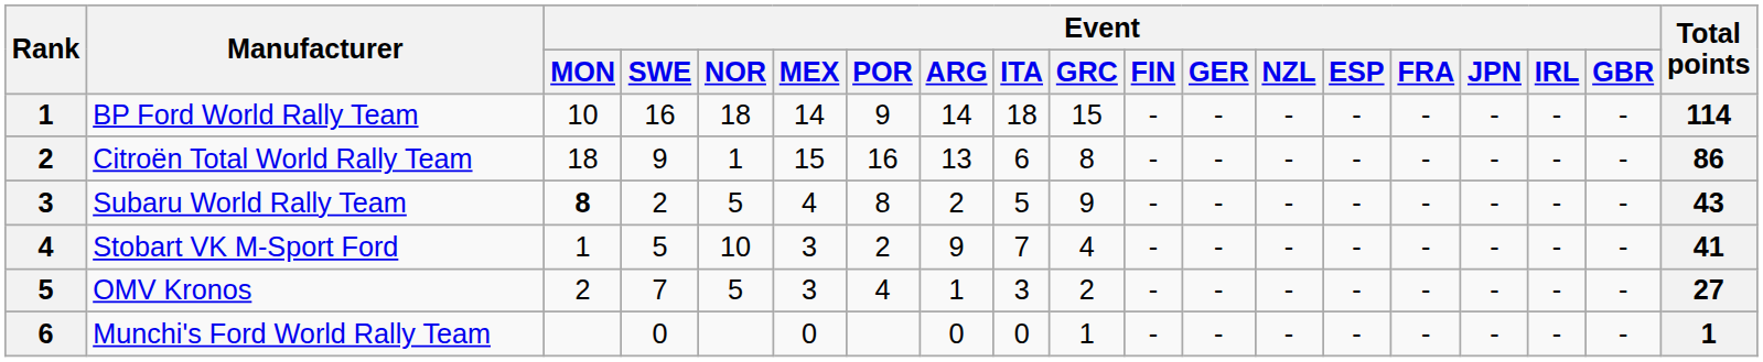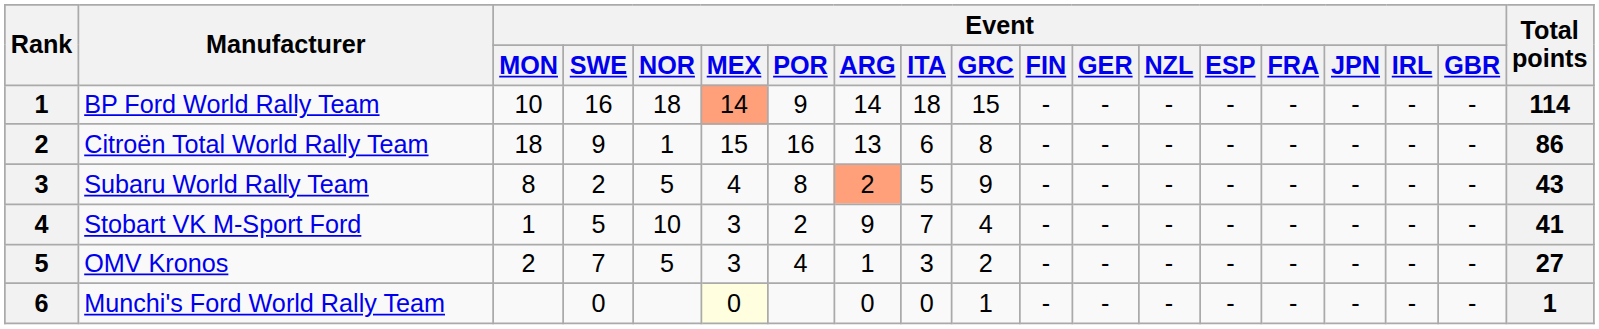BP Ford World Rally Team | Event / MEX: no background -> lightsalmon background
Subaru World Rally Team | Event / MON: bold -> normal
Subaru World Rally Team | Event / ARG: no background -> lightsalmon background
Munchi's Ford World Rally Team | Event / MEX: no background -> lightyellow background
